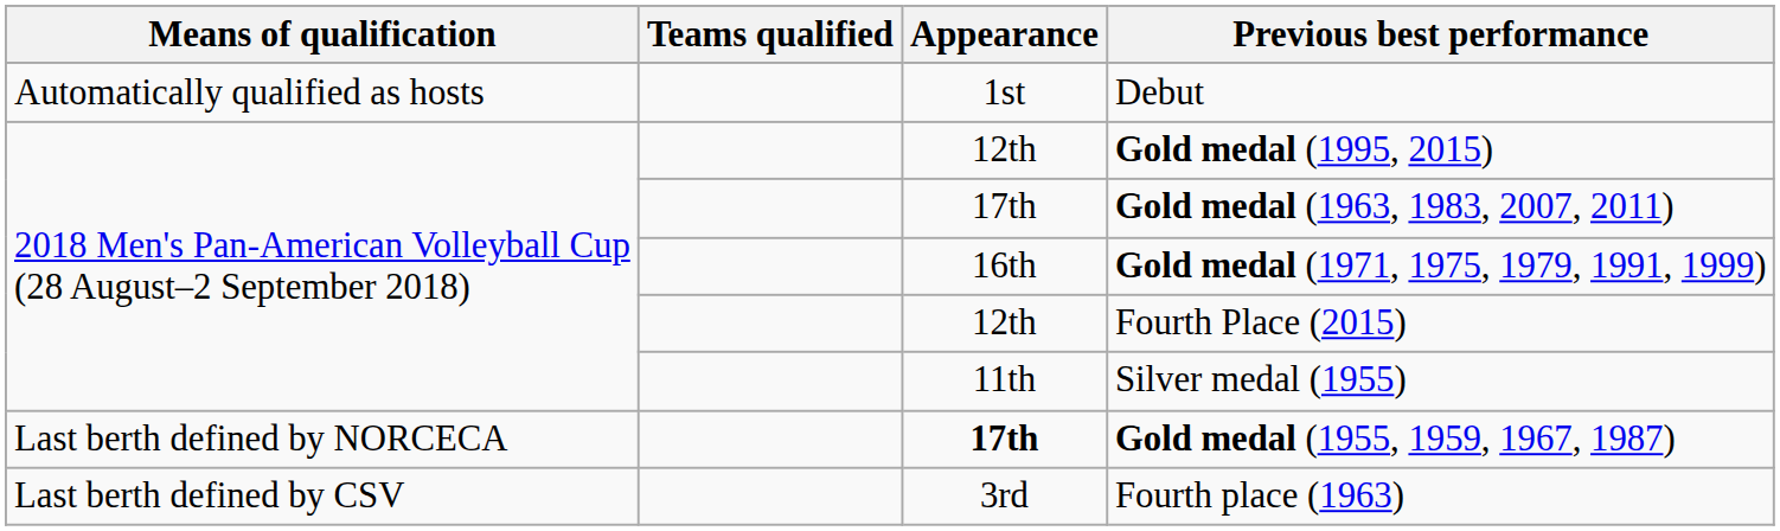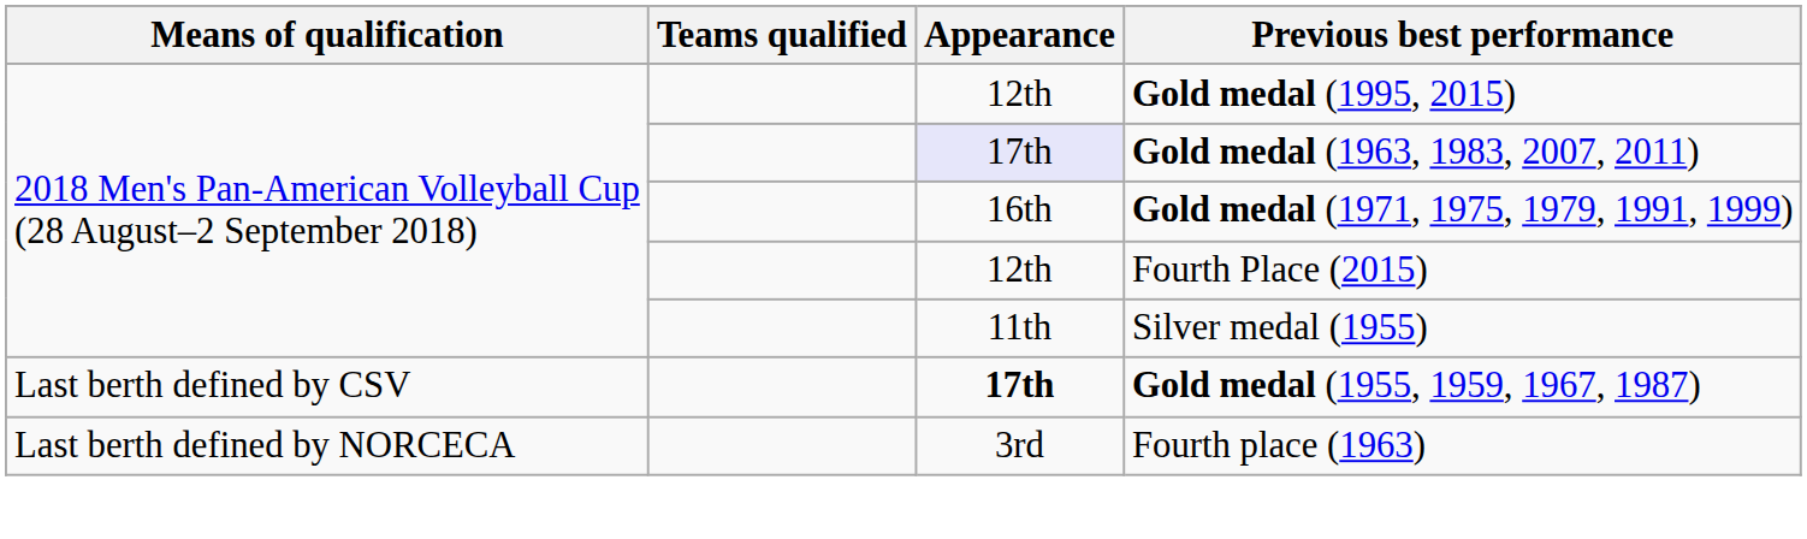- row: Automatically qualified as hosts | 1st | Debut
Gold medal (1963, 1983, 2007, 2011) | Appearance: no background -> lavender background
Gold medal (1955, 1959, 1967, 1987) | Means of qualification: Last berth defined by NORCECA -> Last berth defined by CSV
Fourth place (1963) | Means of qualification: Last berth defined by CSV -> Last berth defined by NORCECA
